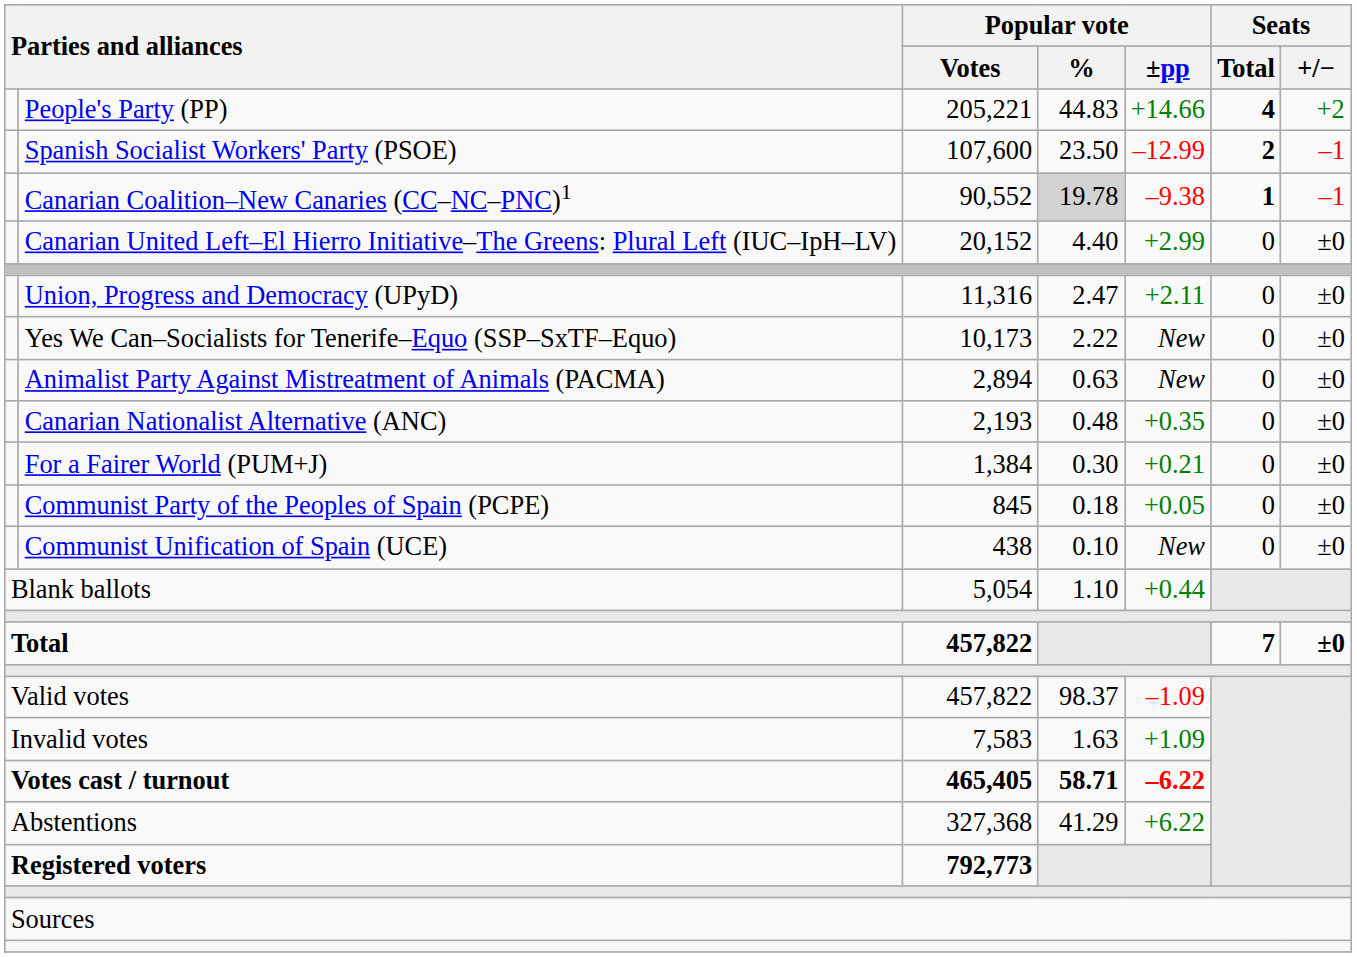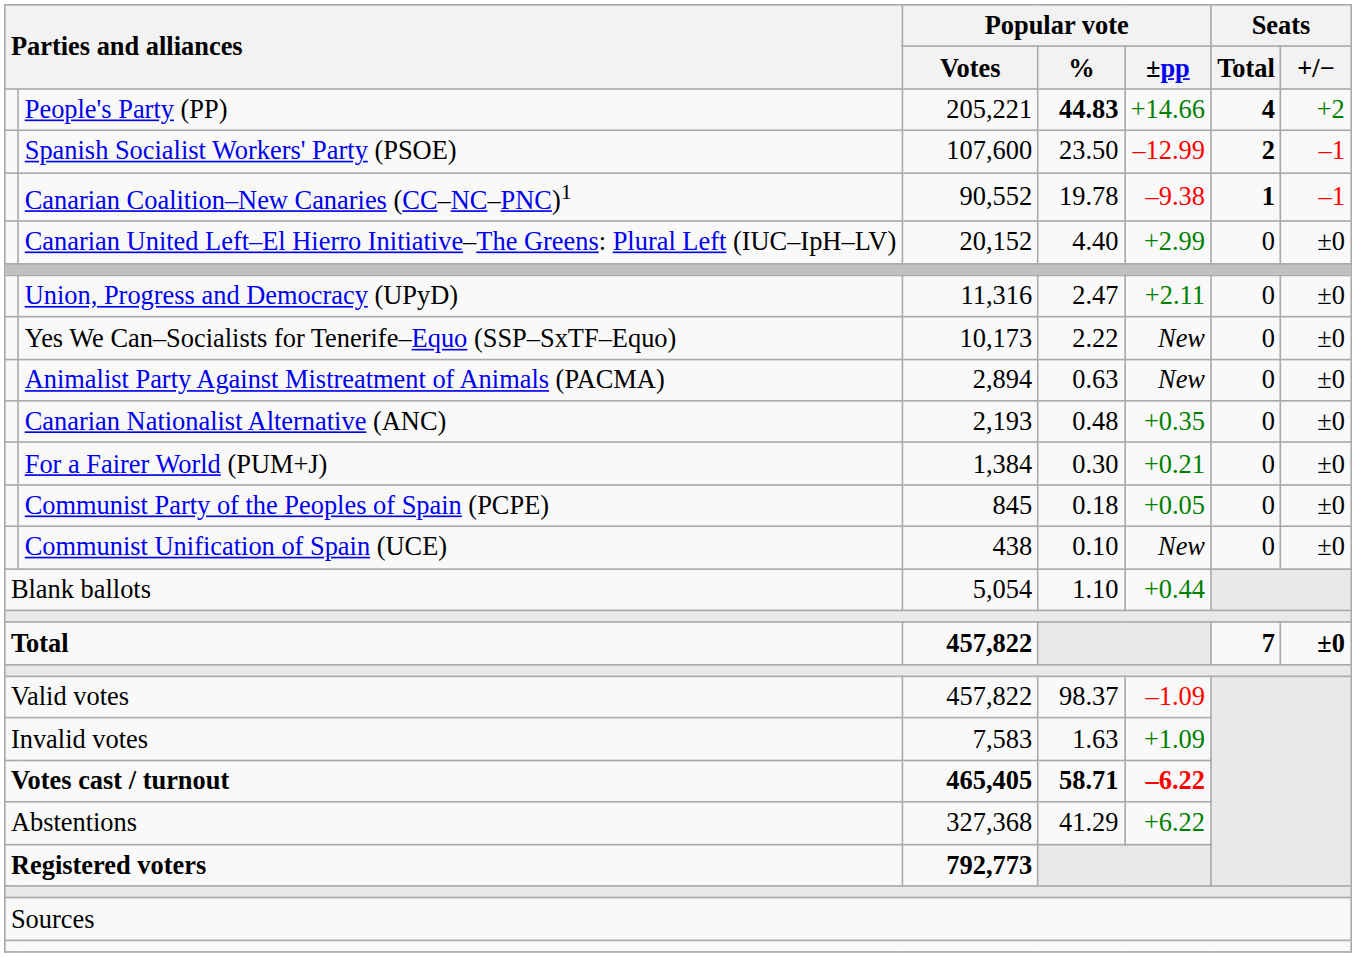People's Party (PP) | Popular vote / %: normal -> bold
Canarian Coalition–New Canaries (CC–NC–PNC)1 | Popular vote / %: lightgrey background -> no background
